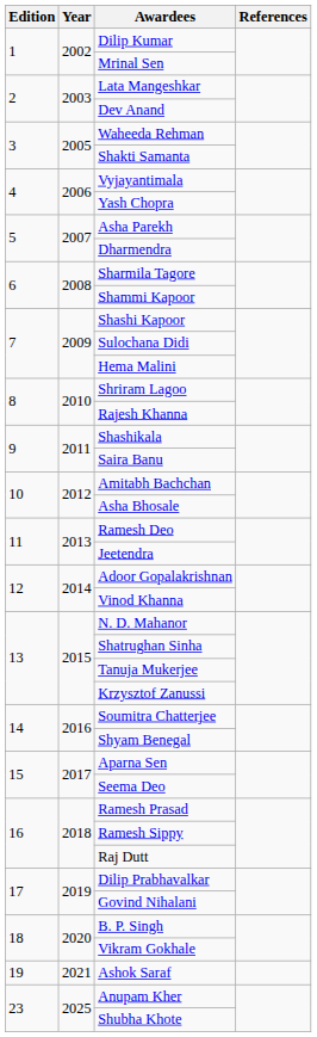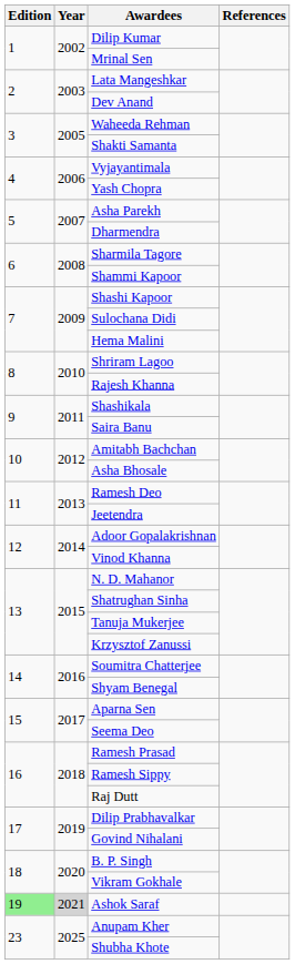Ashok Saraf | Edition: no background -> lightgreen background
Ashok Saraf | Year: no background -> lightgrey background
